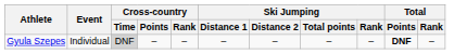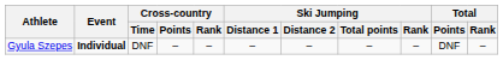Gyula Szepes | Event: normal -> bold
Gyula Szepes | Cross-country / Time: lightgrey background -> no background
Gyula Szepes | Total / Points: bold -> normal
